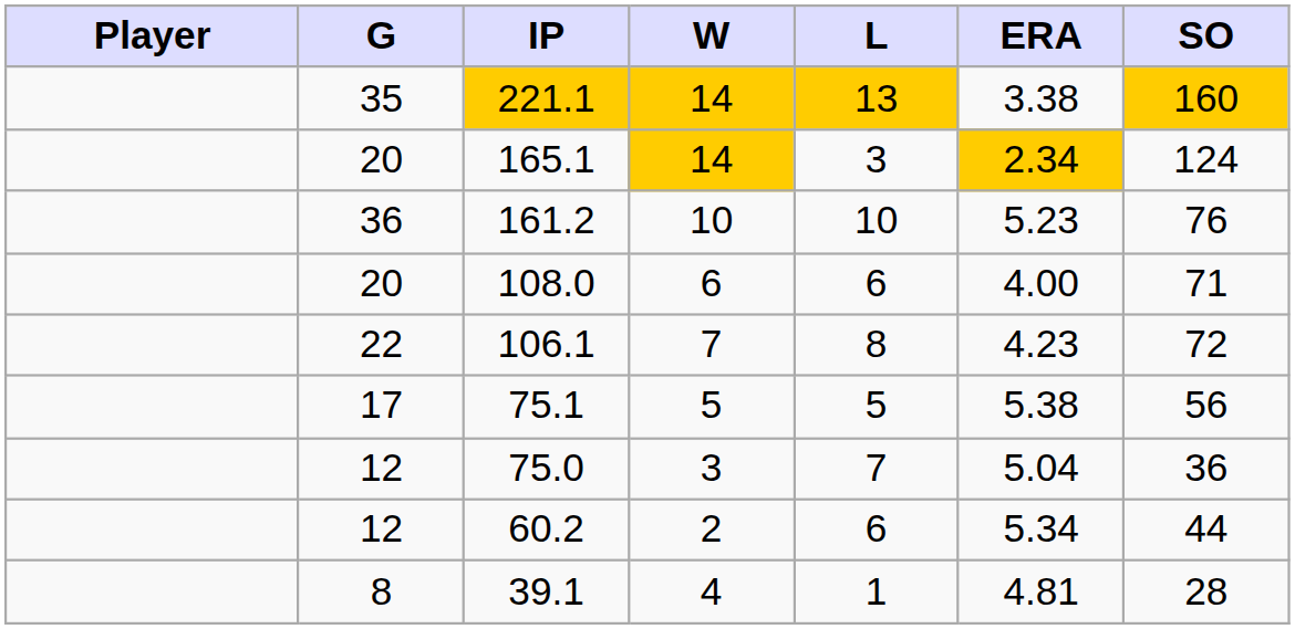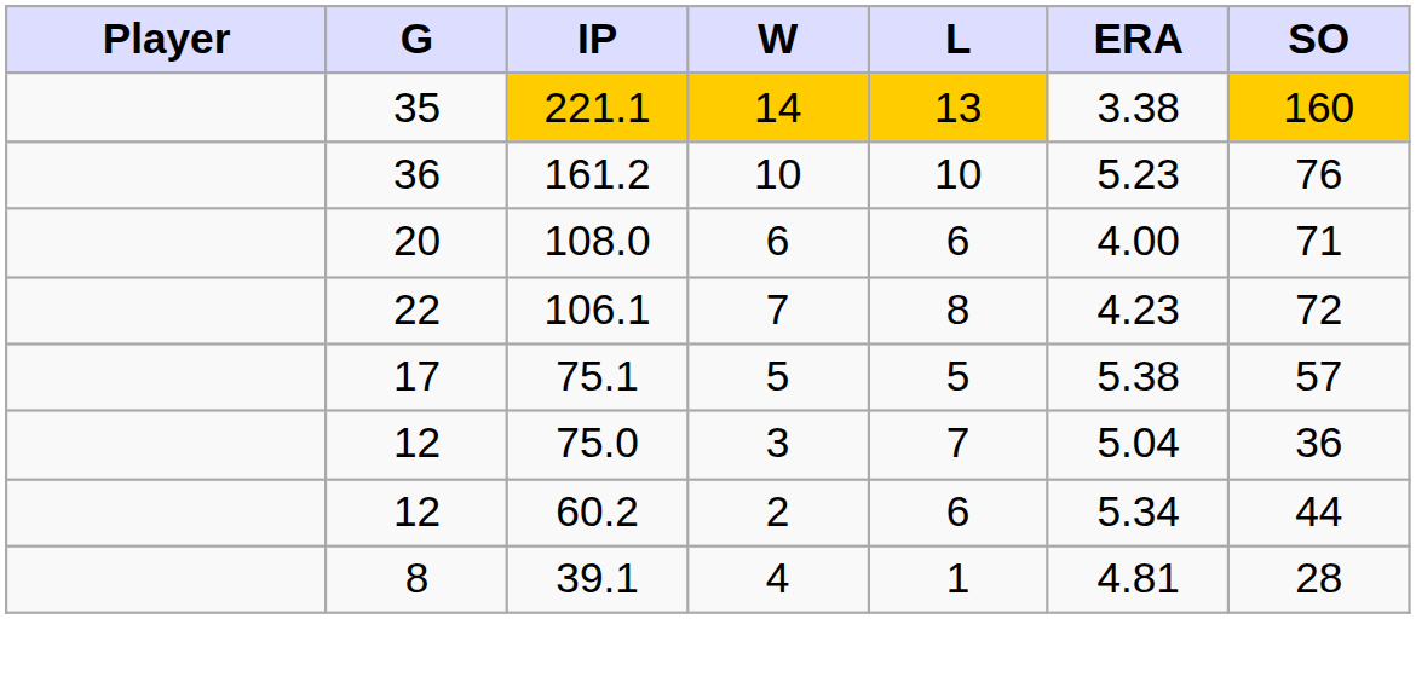- row: 20 | 165.1 | 14 | 3 | 2.34 | 124
75.1 | SO: 56 -> 57
